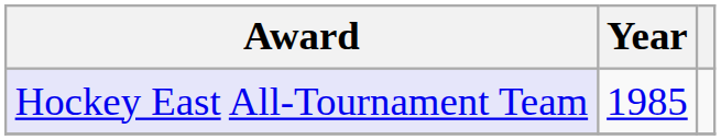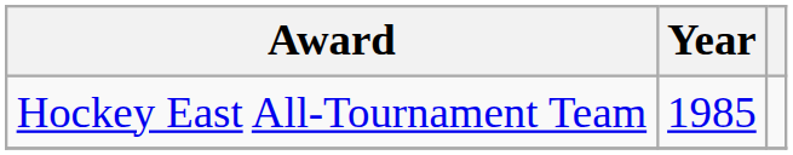row 2 | Award: lavender background -> no background
